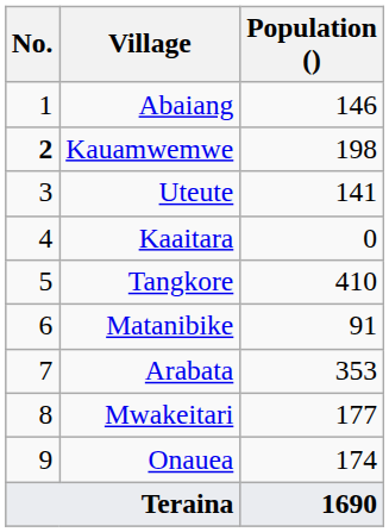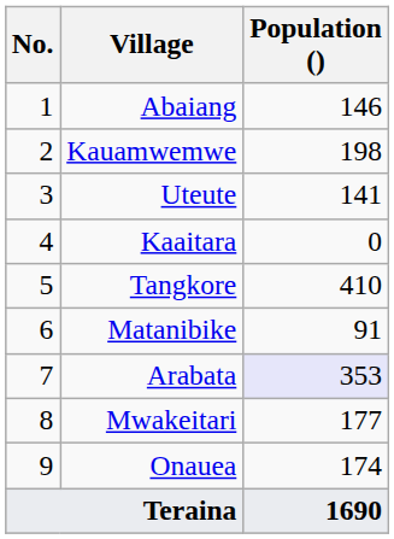Kauamwemwe | No.: bold -> normal
Arabata | Population (): no background -> lavender background
